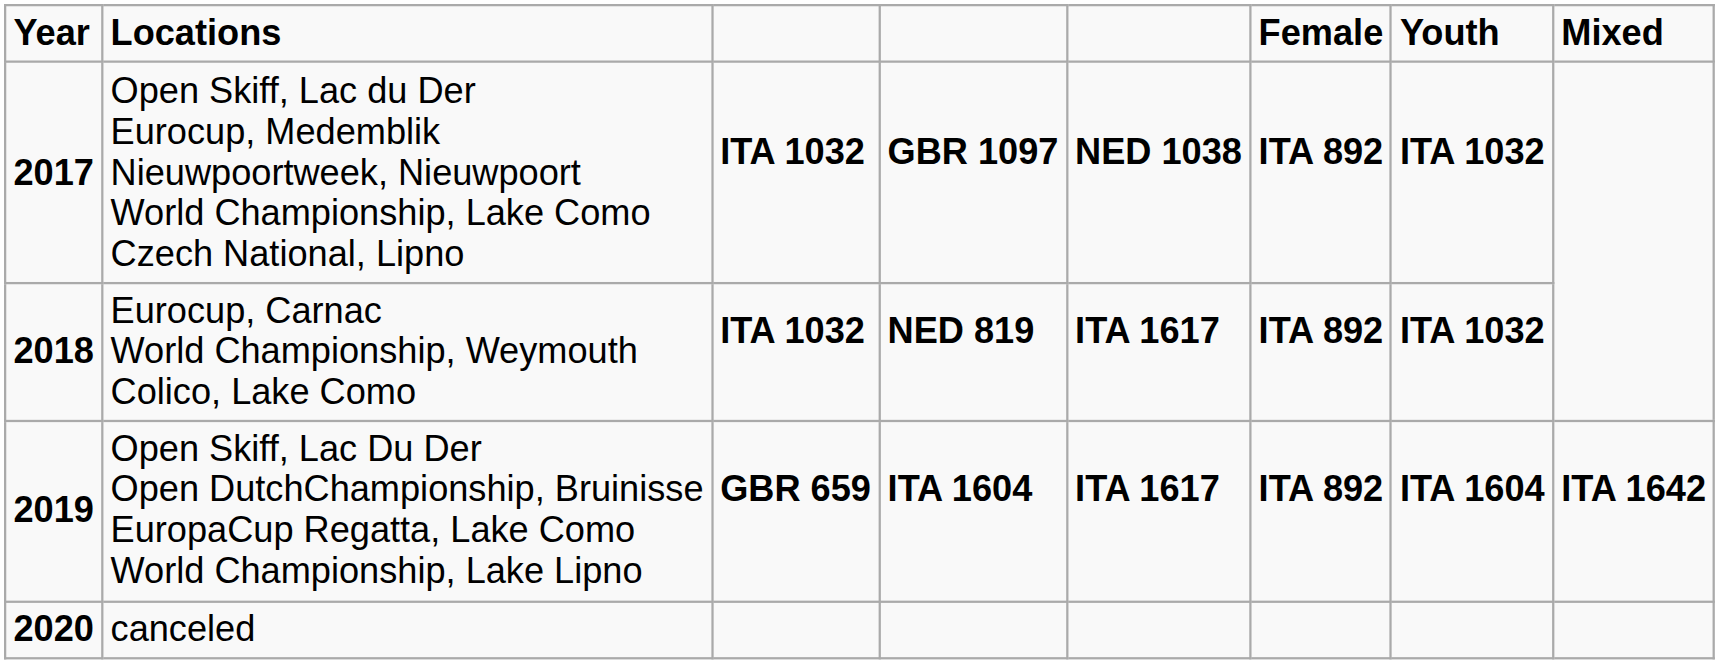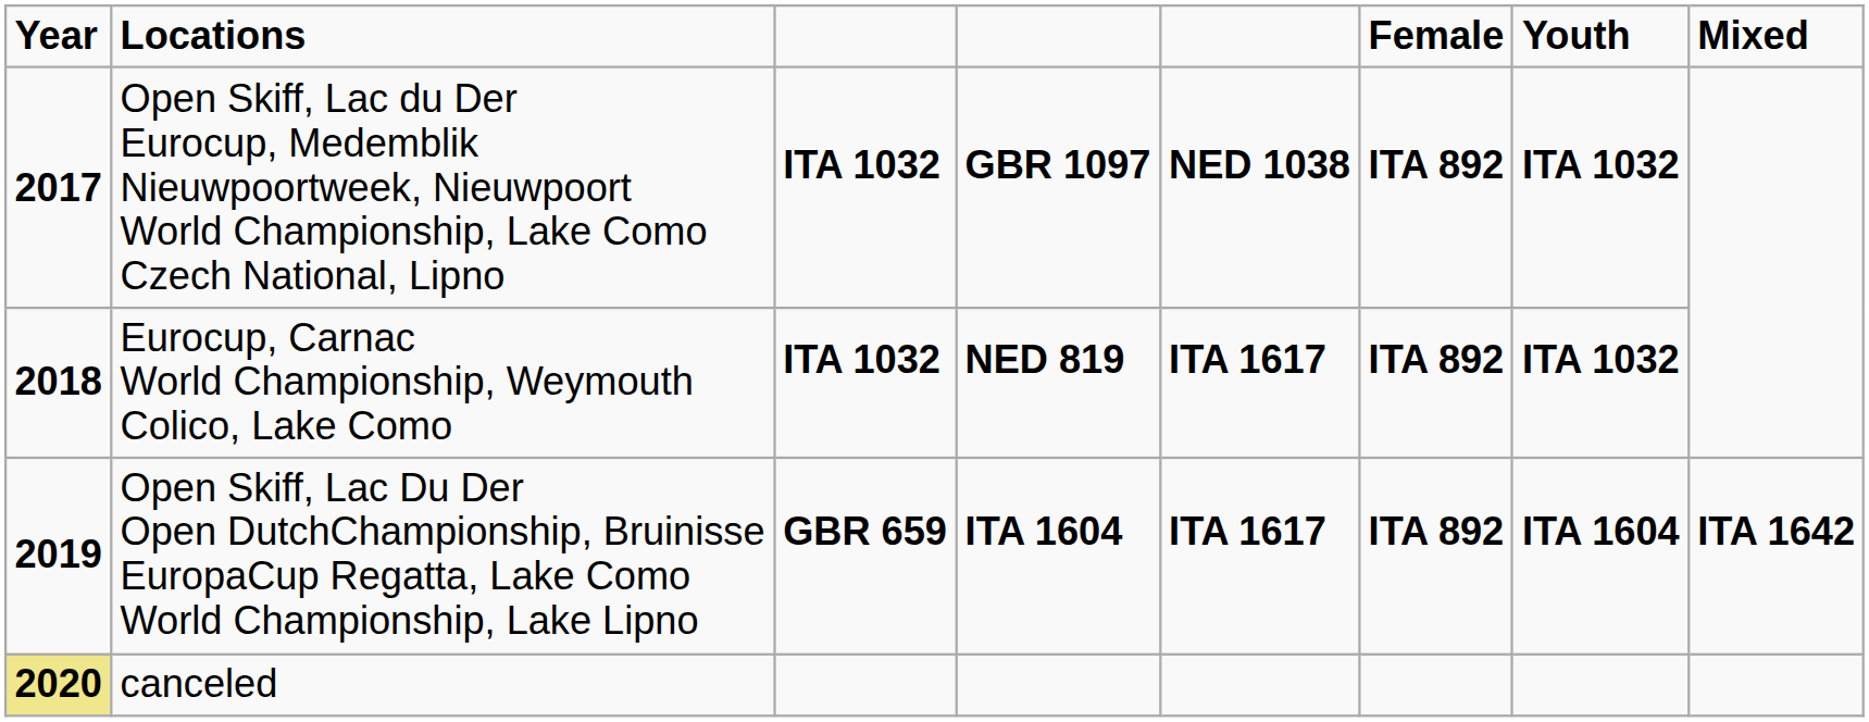canceled | Year: no background -> khaki background
